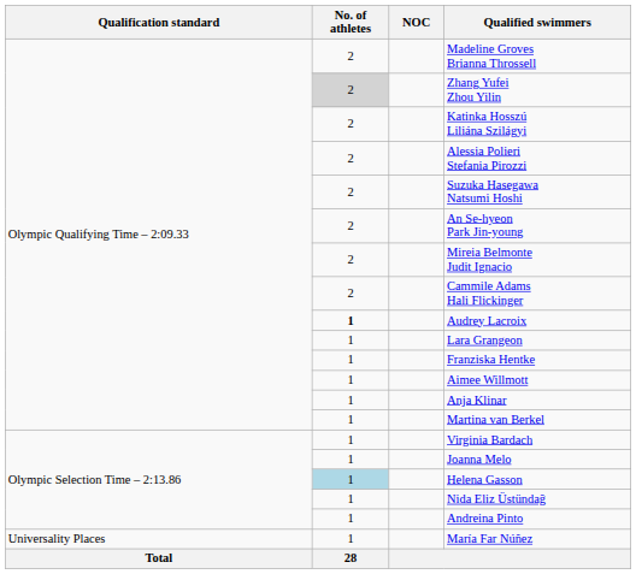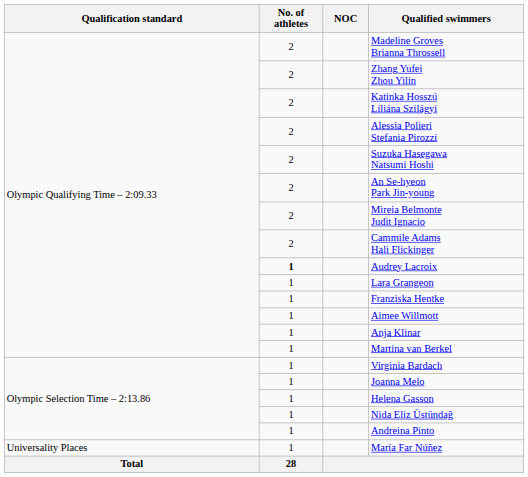Zhang Yufei Zhou Yilin | No. of athletes: lightgrey background -> no background
Helena Gasson | No. of athletes: lightblue background -> no background
